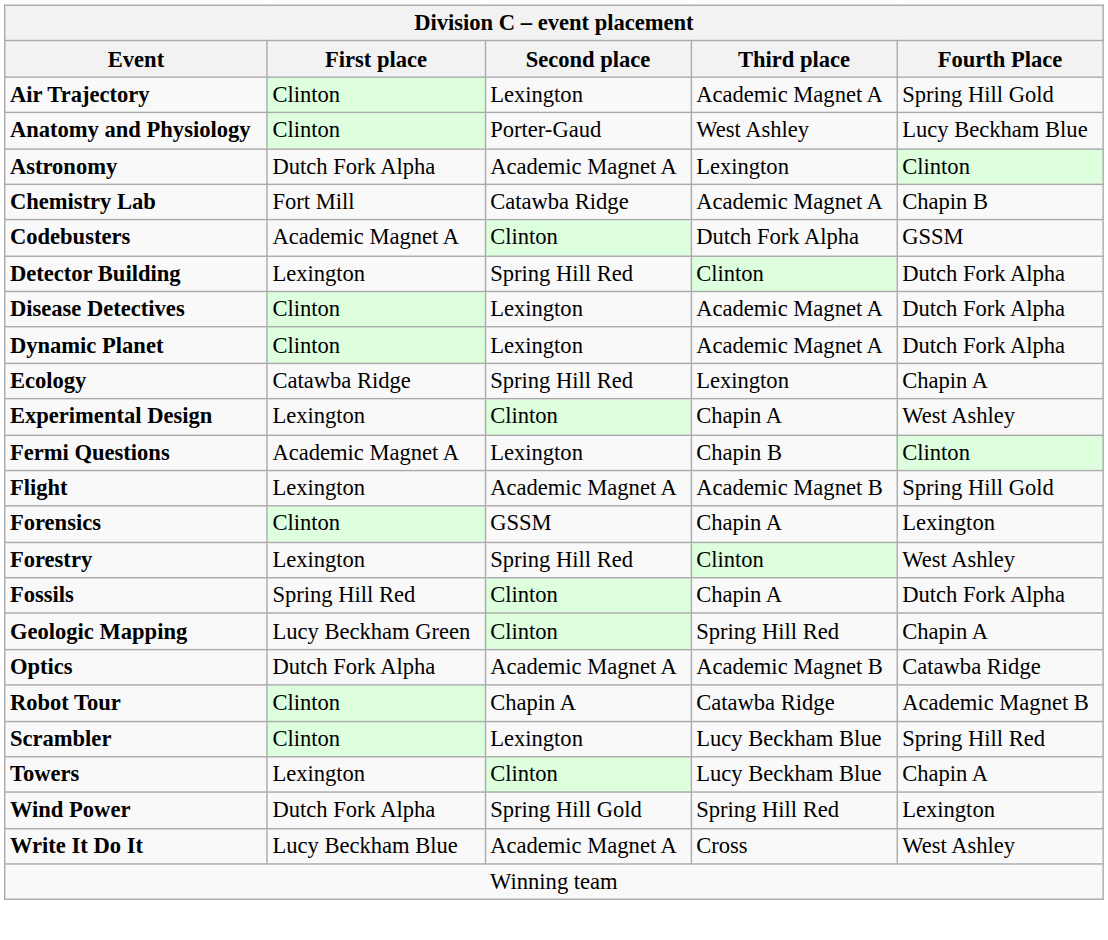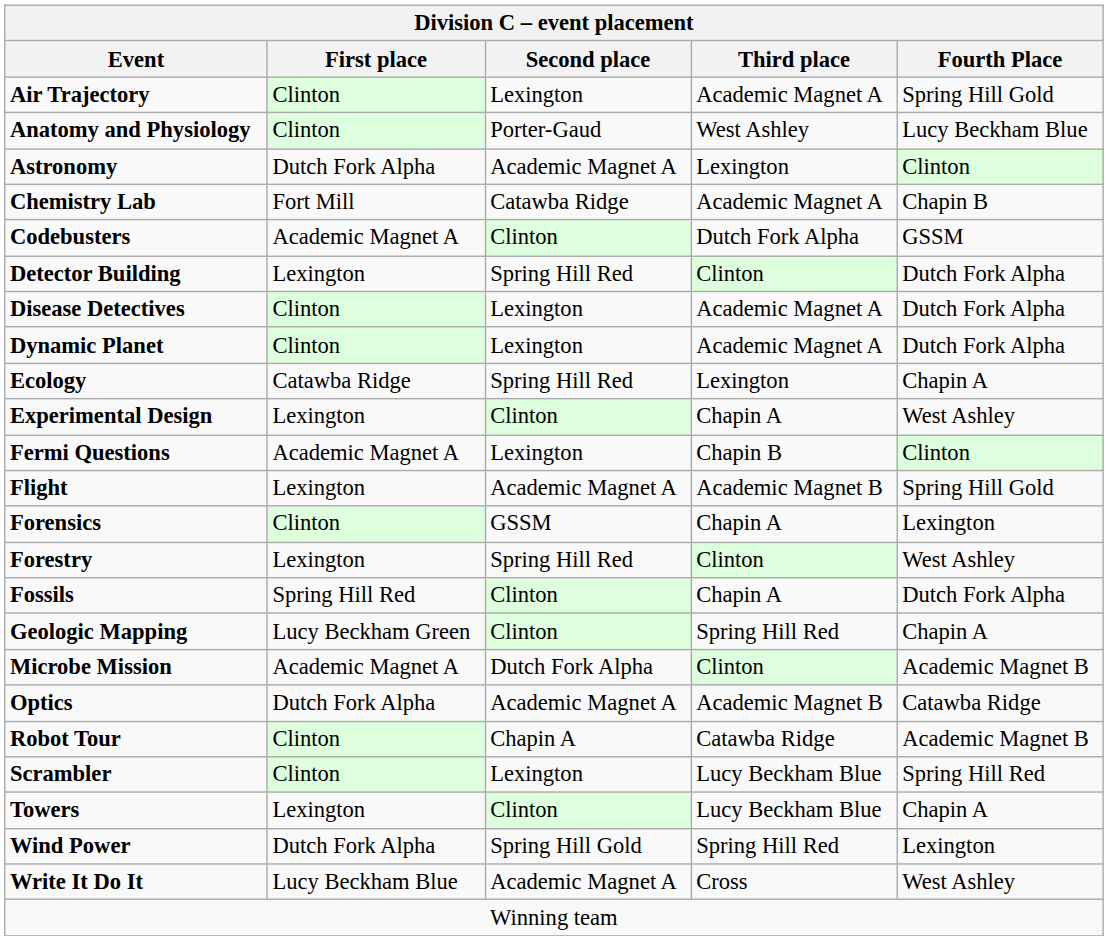+ row: Microbe Mission | Academic Magnet A | Dutch Fork Alpha | Clinton | Academic Magnet B
